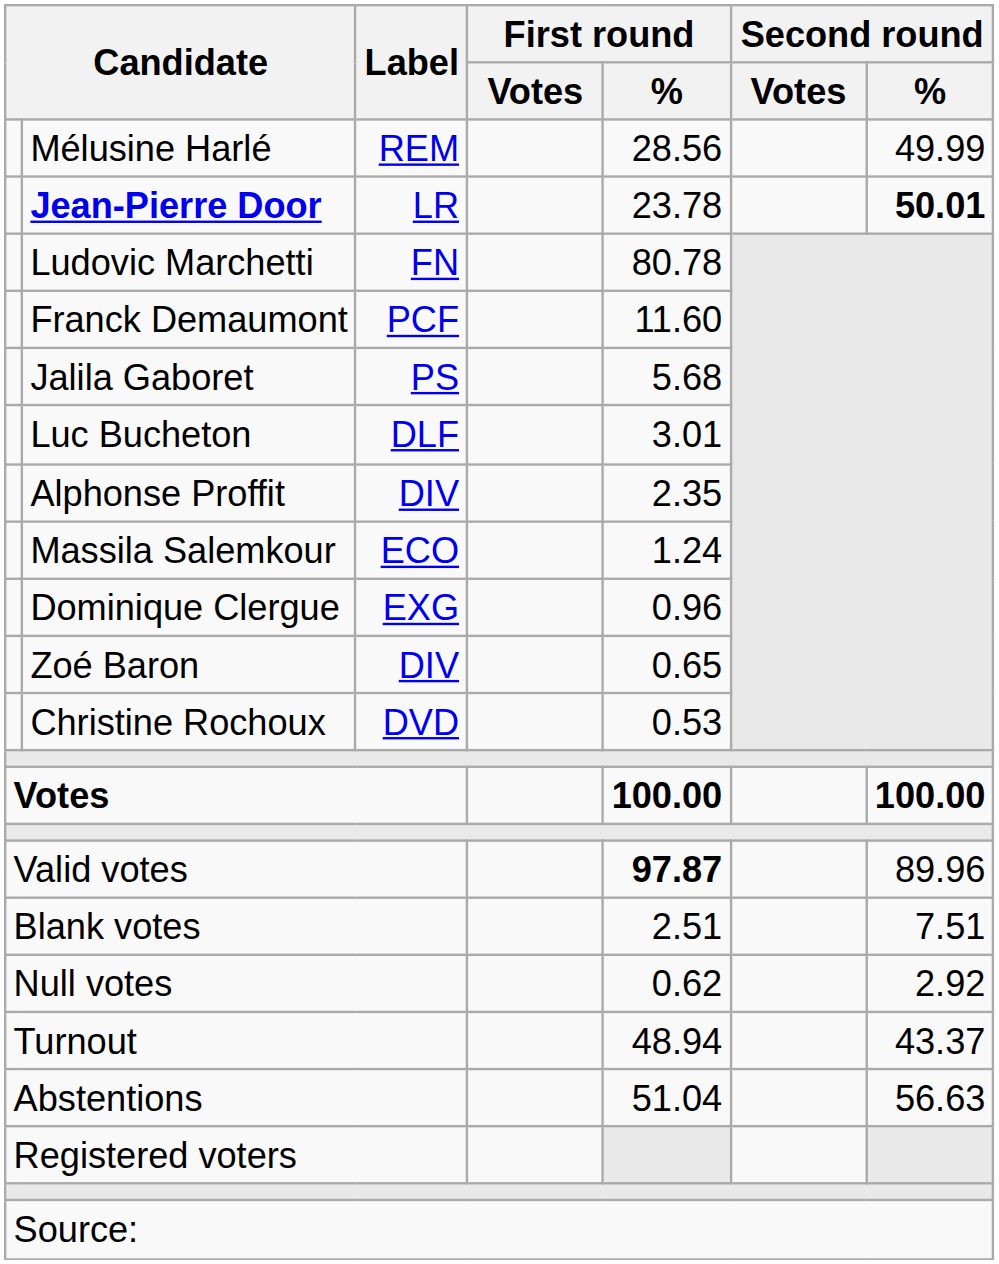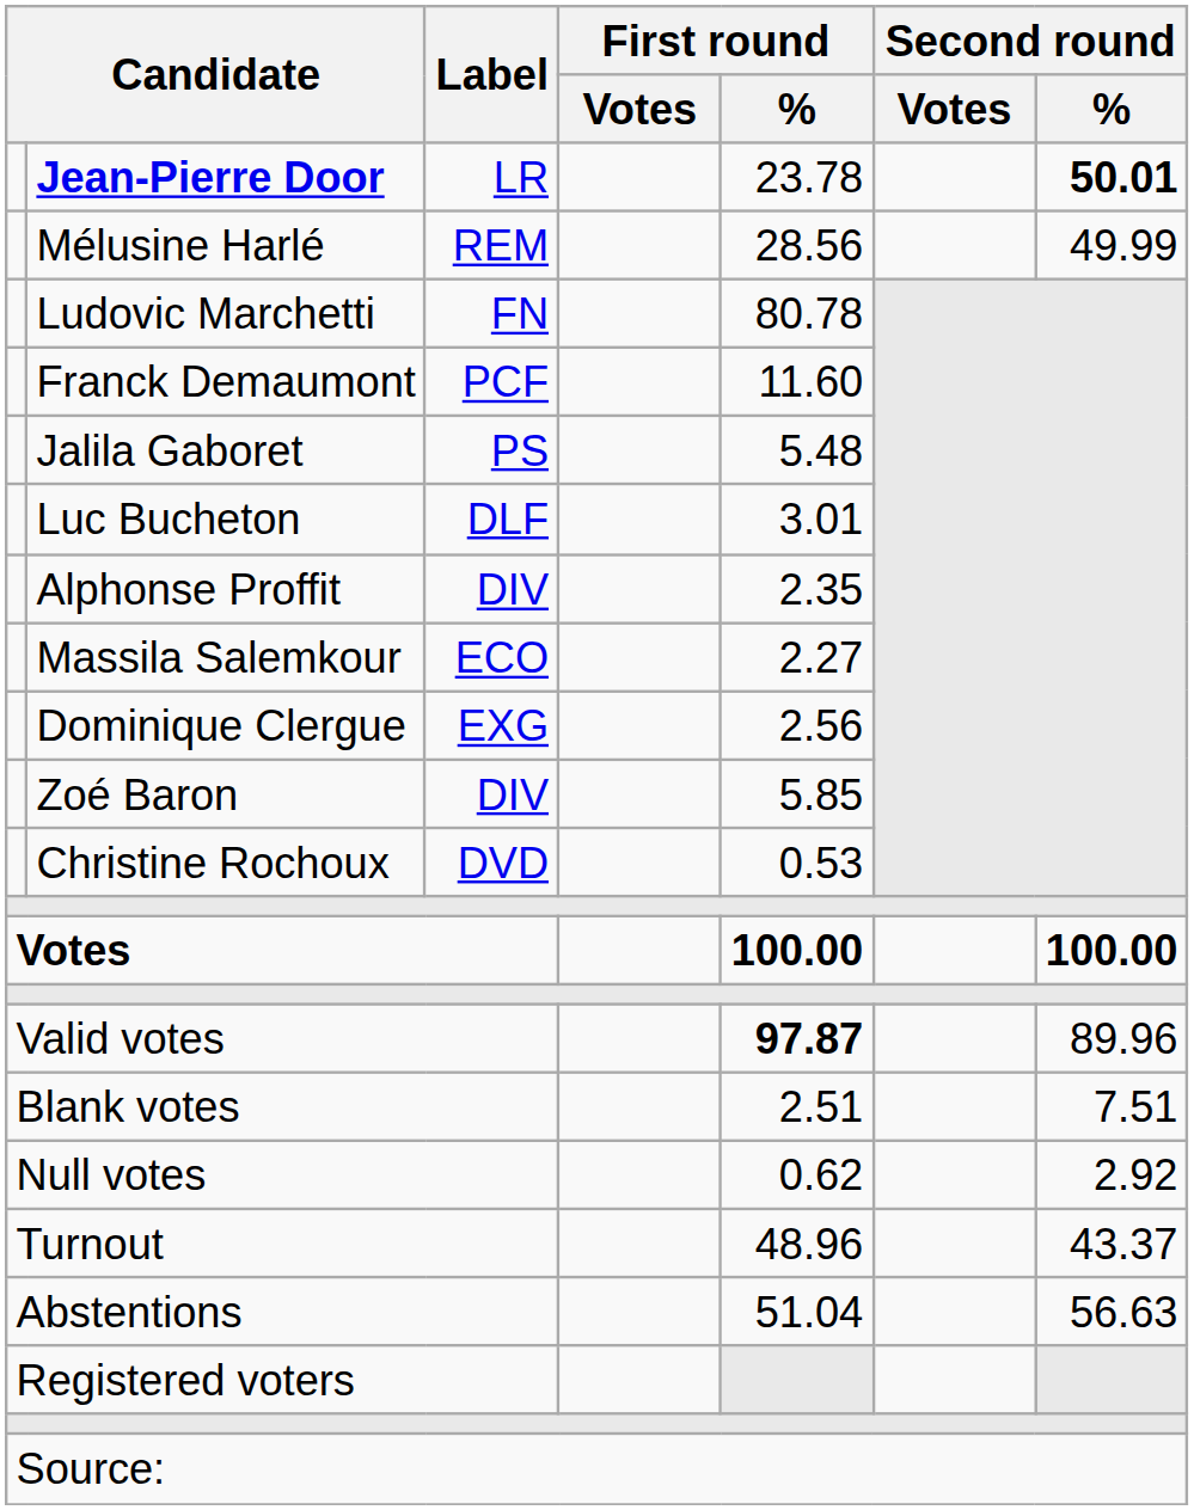rows swapped: Mélusine Harlé <-> Jean-Pierre Door
Jalila Gaboret | First round / %: 5.68 -> 5.48
Massila Salemkour | First round / %: 1.24 -> 2.27
Dominique Clergue | First round / %: 0.96 -> 2.56
Zoé Baron | First round / %: 0.65 -> 5.85
Turnout | First round / %: 48.94 -> 48.96
